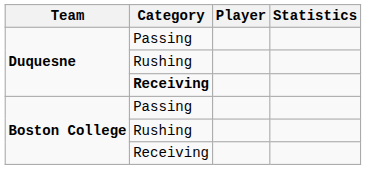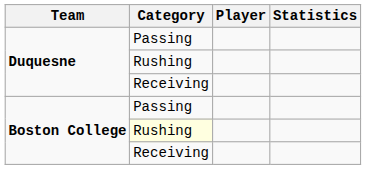Duquesne / Receiving | Category: bold -> normal
Boston College / Rushing | Category: no background -> lightyellow background
